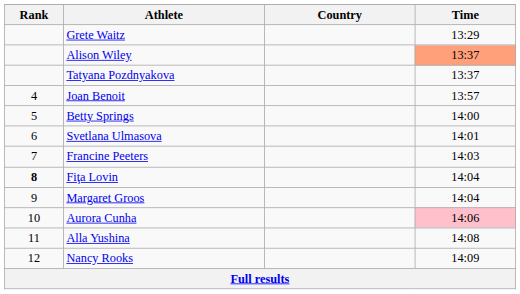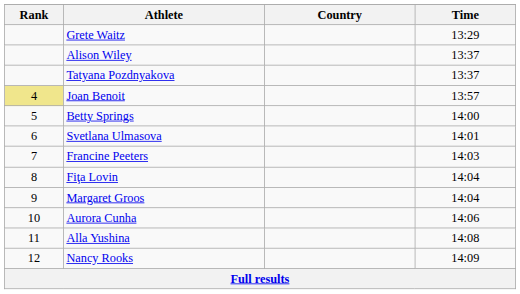Alison Wiley | Time: lightsalmon background -> no background
Joan Benoit | Rank: no background -> khaki background
Fiţa Lovin | Rank: bold -> normal
Aurora Cunha | Time: pink background -> no background
